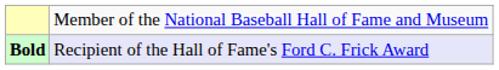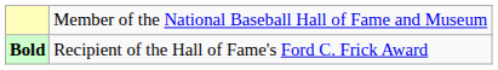Bold | column 2: lavender background -> no background
